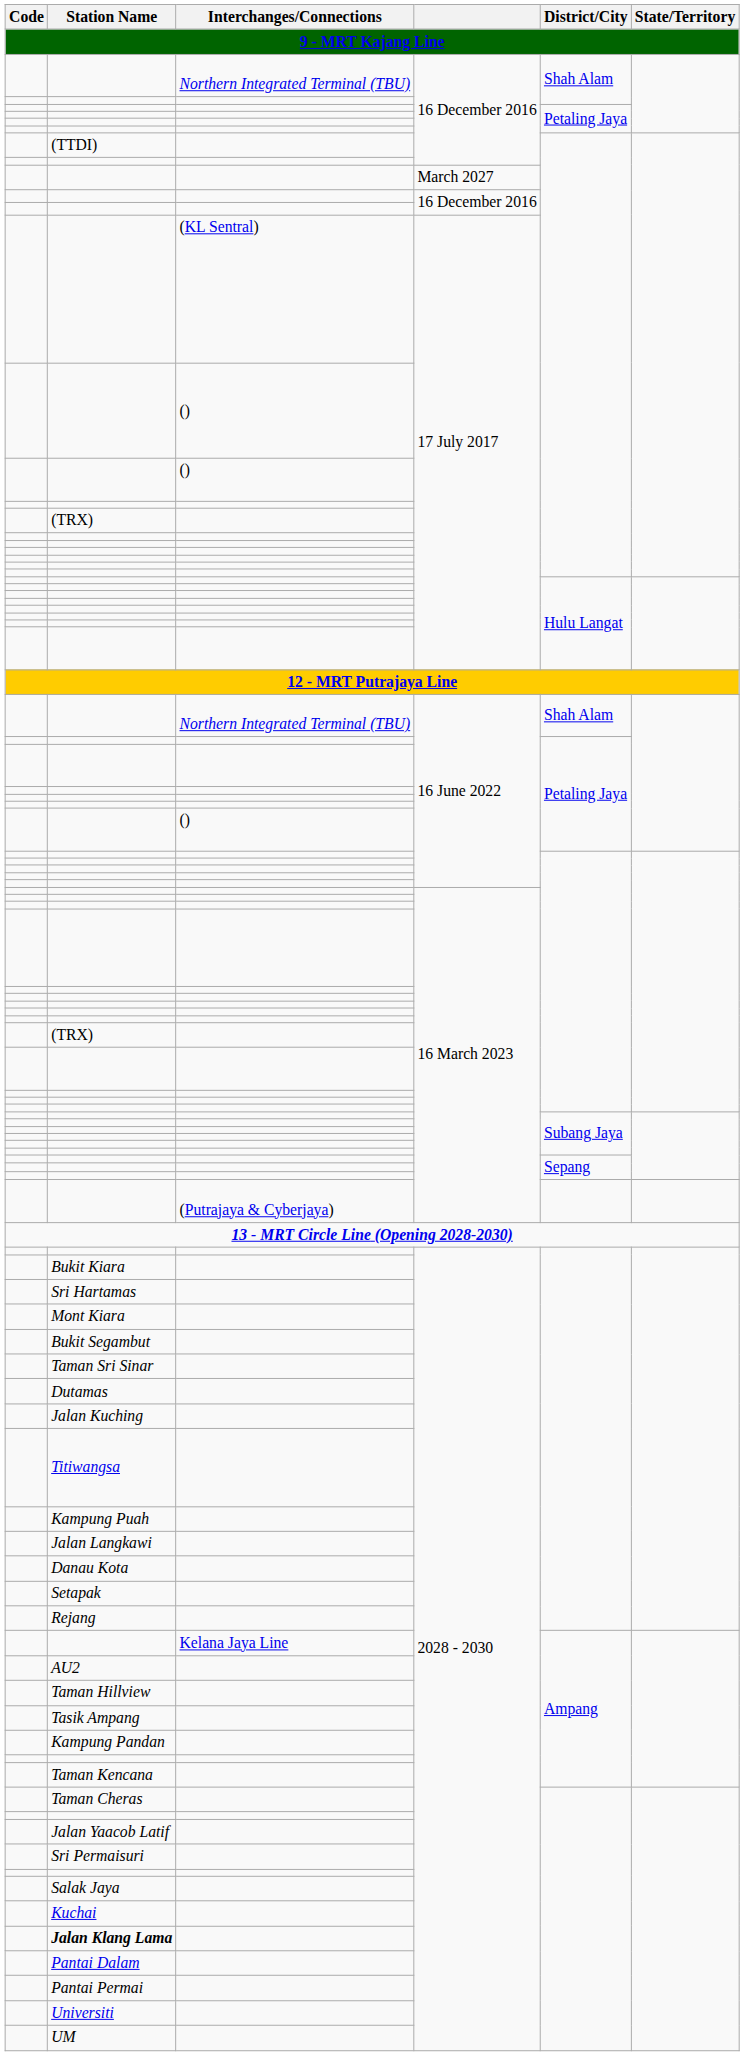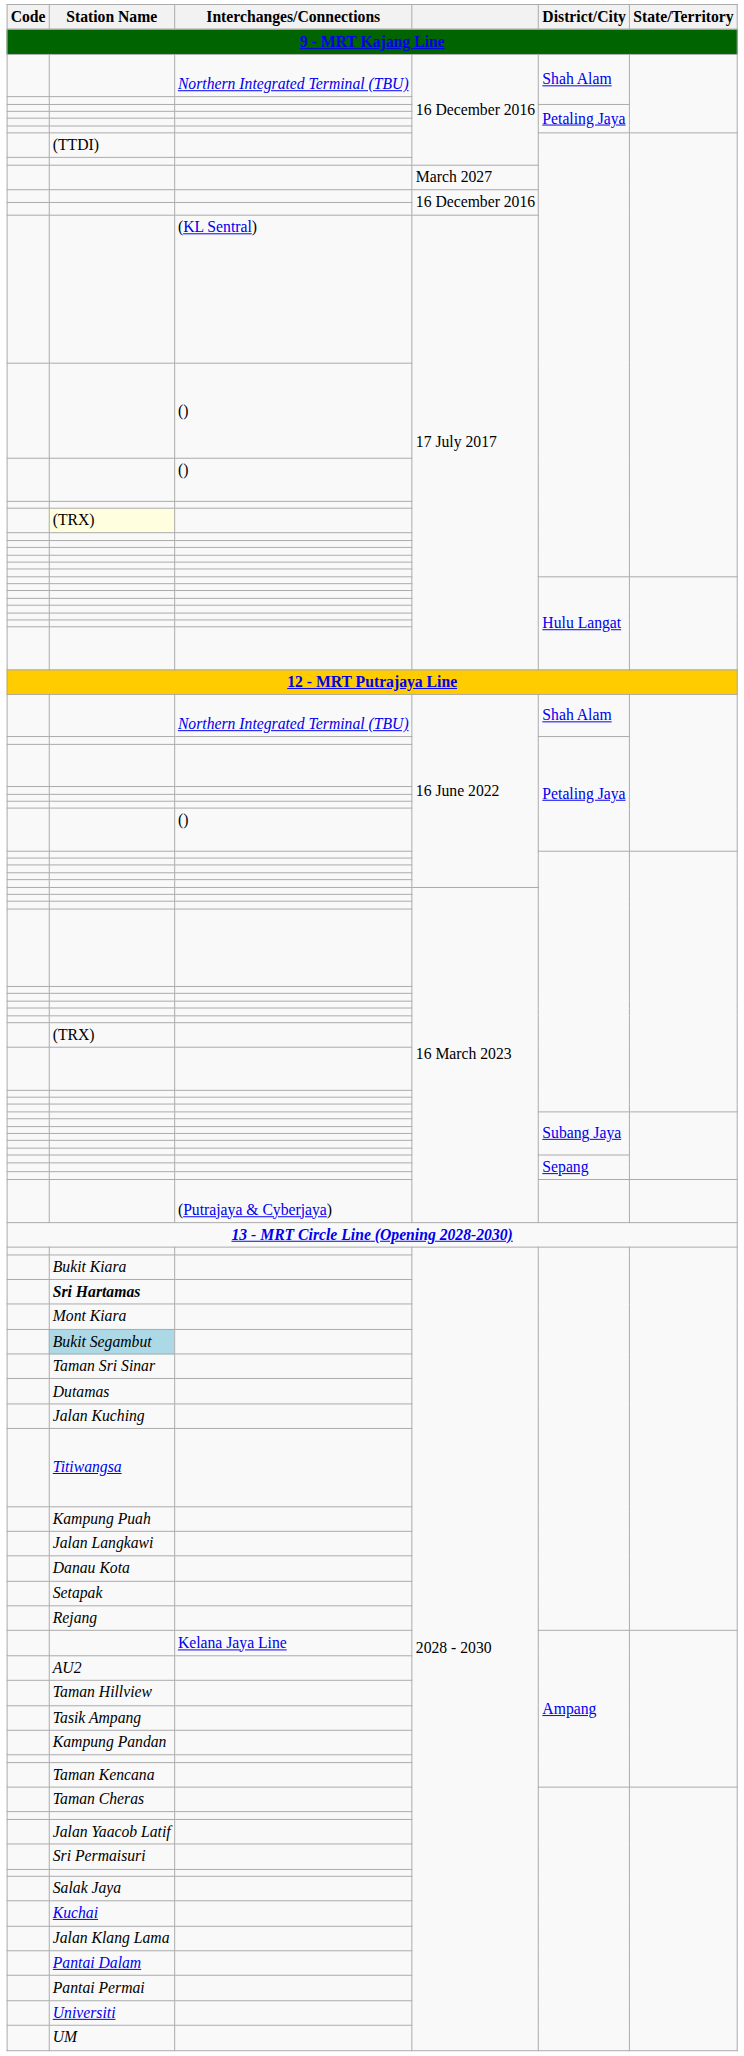(TRX) / 17 July 2017 | Station Name: no background -> lightyellow background
Sri Hartamas | Station Name: normal -> bold
Bukit Segambut | Station Name: no background -> lightblue background
Jalan Klang Lama | Station Name: bold -> normal
